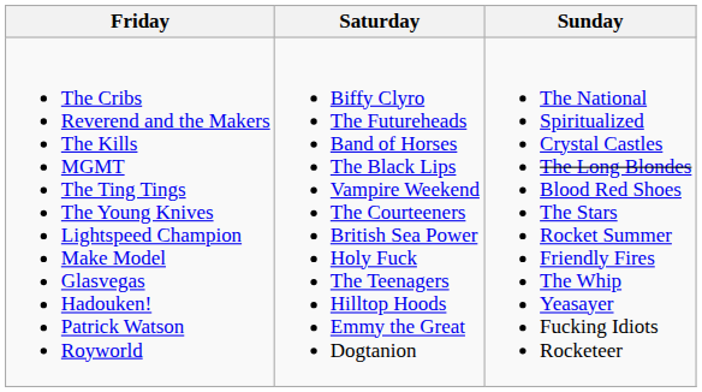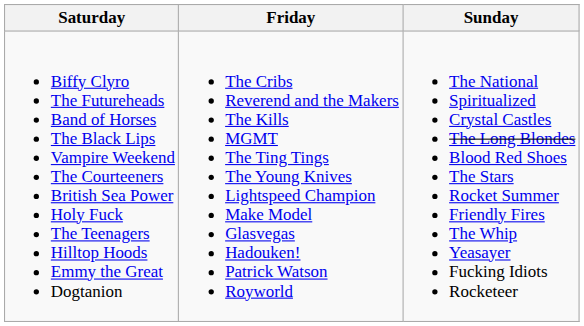columns swapped: Friday <-> Saturday
